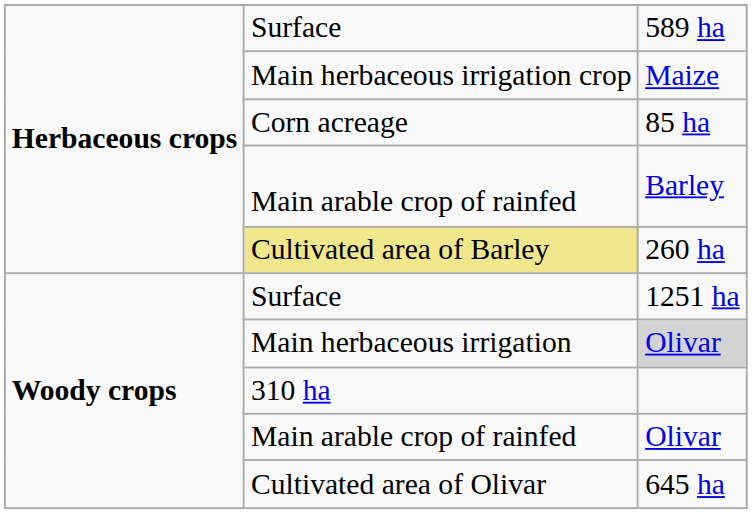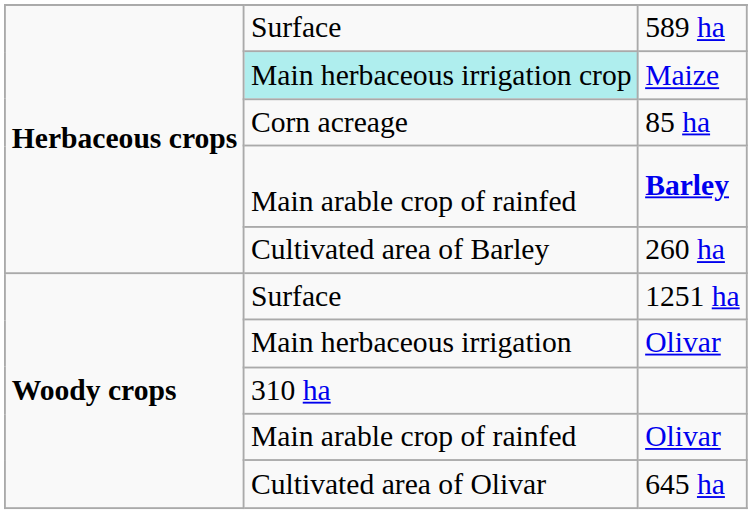Maize | column 2: no background -> paleturquoise background
Barley | column 3: normal -> bold
260 ha | column 2: khaki background -> no background
Main herbaceous irrigation / Olivar | column 3: lightgrey background -> no background
